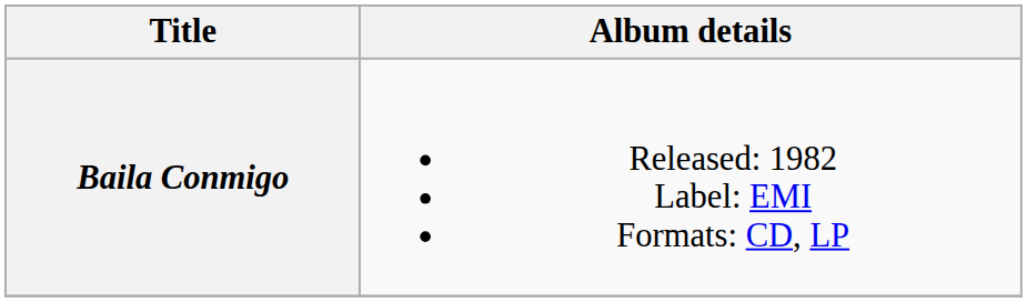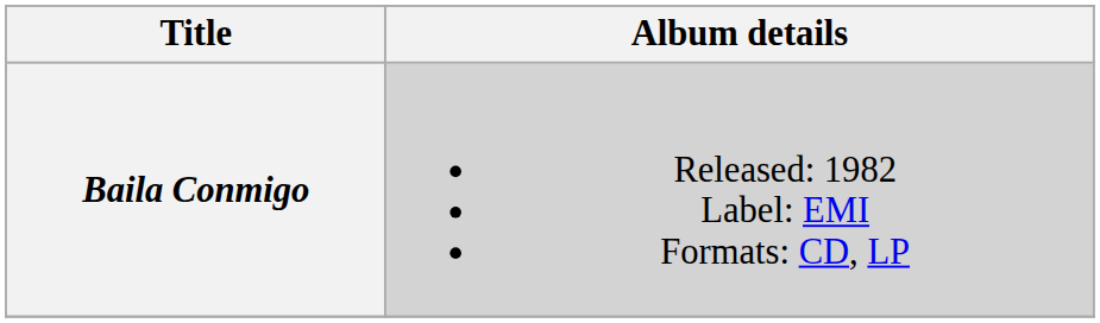Baila Conmigo | Album details: no background -> lightgrey background
